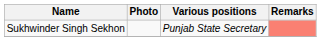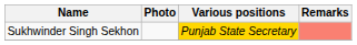Sukhwinder Singh Sekhon | Various positions: no background -> gold background
